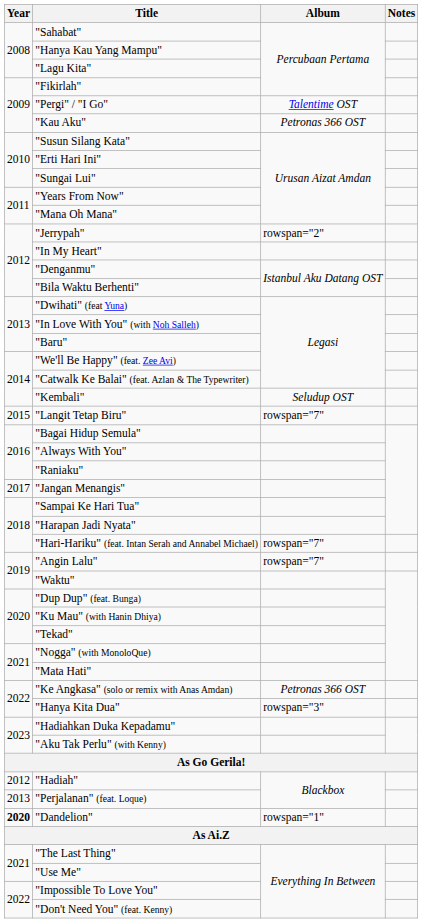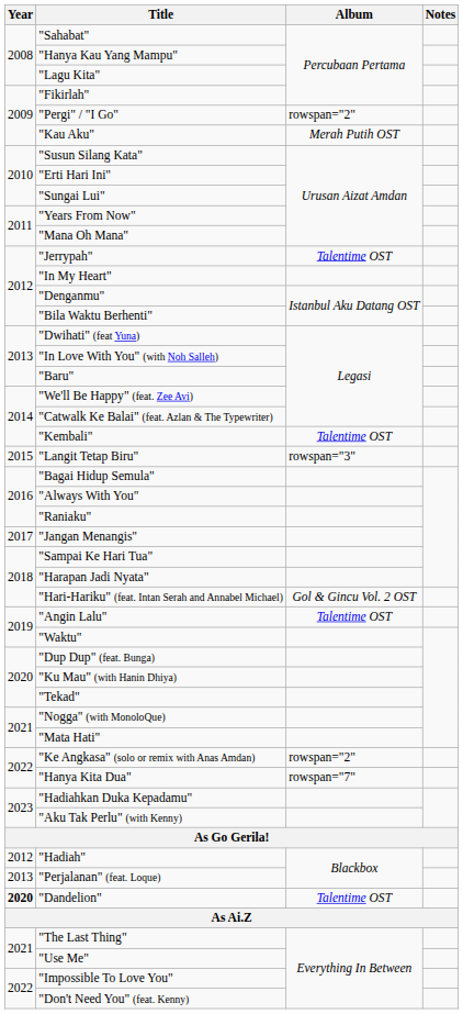"Pergi" / "I Go" | Album: Talentime OST -> rowspan="2"
"Kau Aku" | Album: Petronas 366 OST -> Merah Putih OST
"Jerrypah" | Album: rowspan="2" -> Talentime OST
"Kembali" | Album: Seludup OST -> Talentime OST
"Langit Tetap Biru" | Album: rowspan="7" -> rowspan="3"
"Hari-Hariku" (feat. Intan Serah and Annabel Michael) | Album: rowspan="7" -> Gol & Gincu Vol. 2 OST
"Angin Lalu" | Album: rowspan="7" -> Talentime OST
"Ke Angkasa" (solo or remix with Anas Amdan) | Album: Petronas 366 OST -> rowspan="2"
"Hanya Kita Dua" | Album: rowspan="3" -> rowspan="7"
"Dandelion" | Album: rowspan="1" -> Talentime OST
